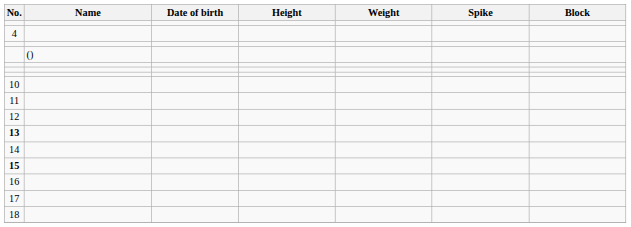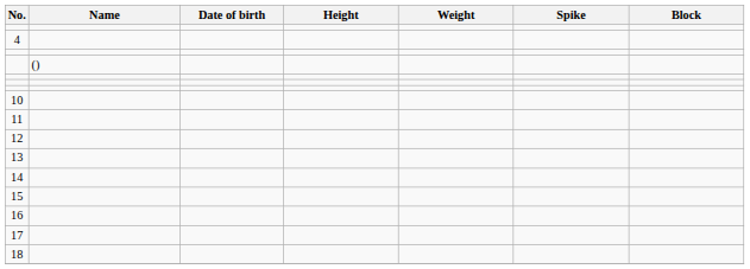13 | No.: bold -> normal
15 | No.: bold -> normal
